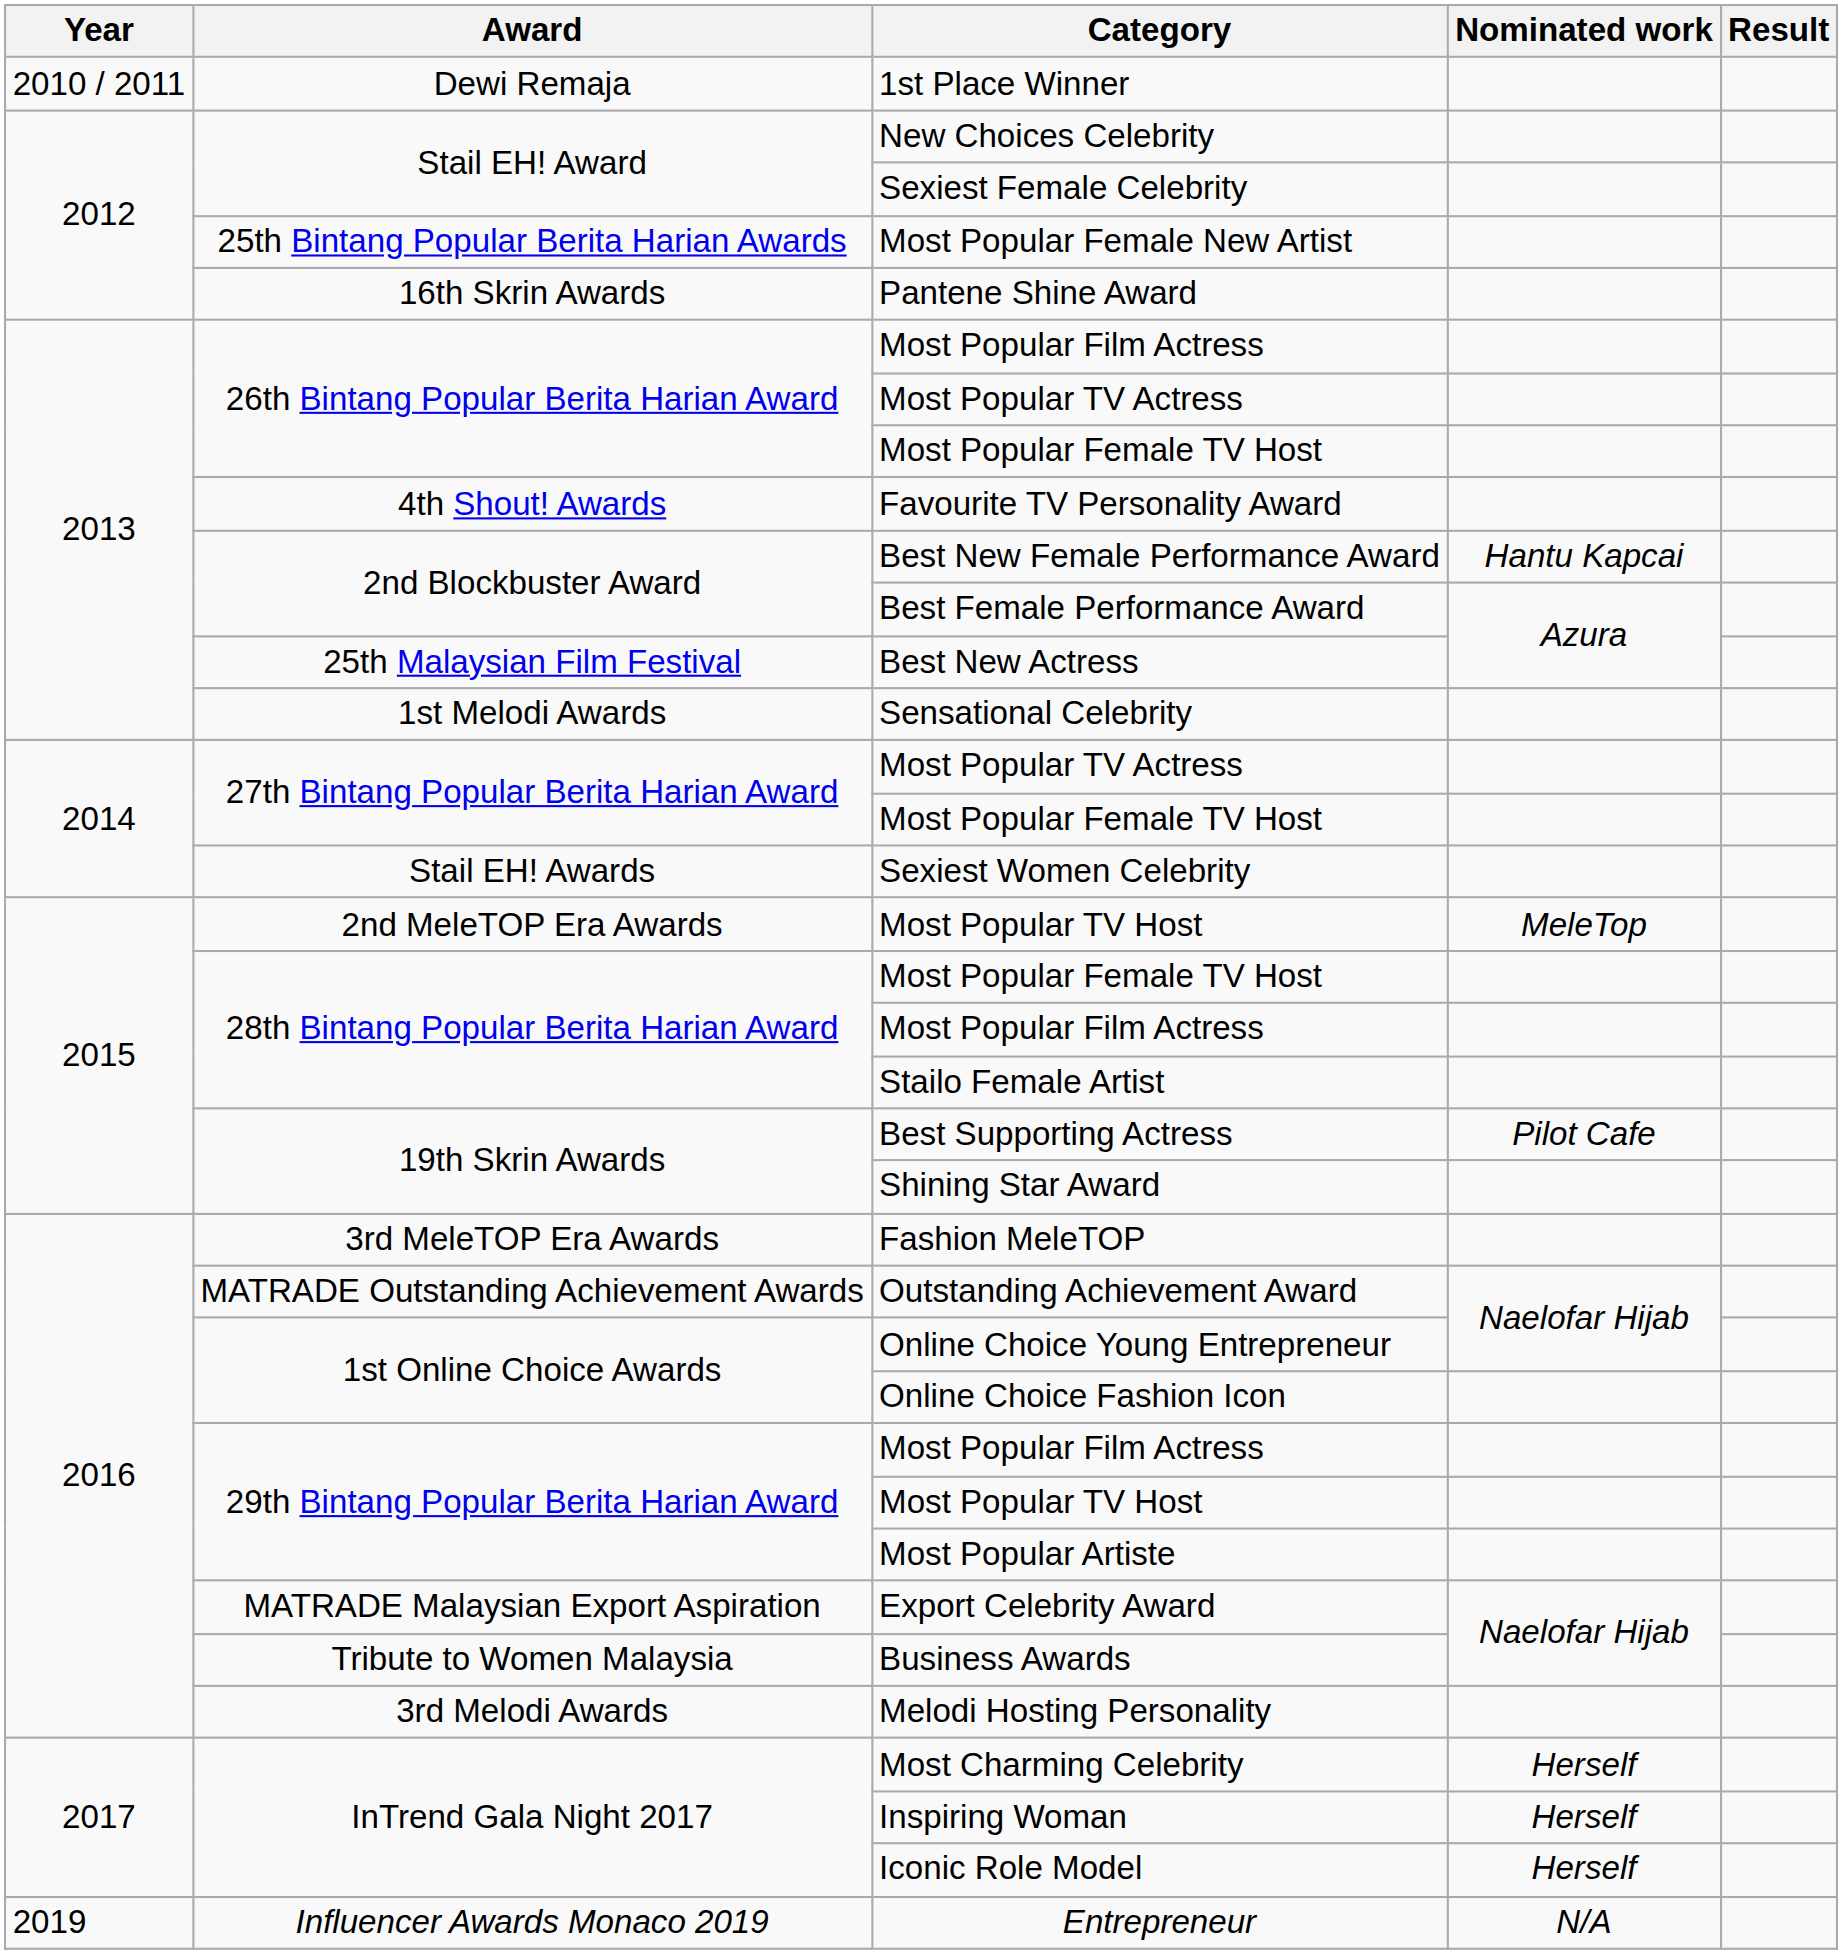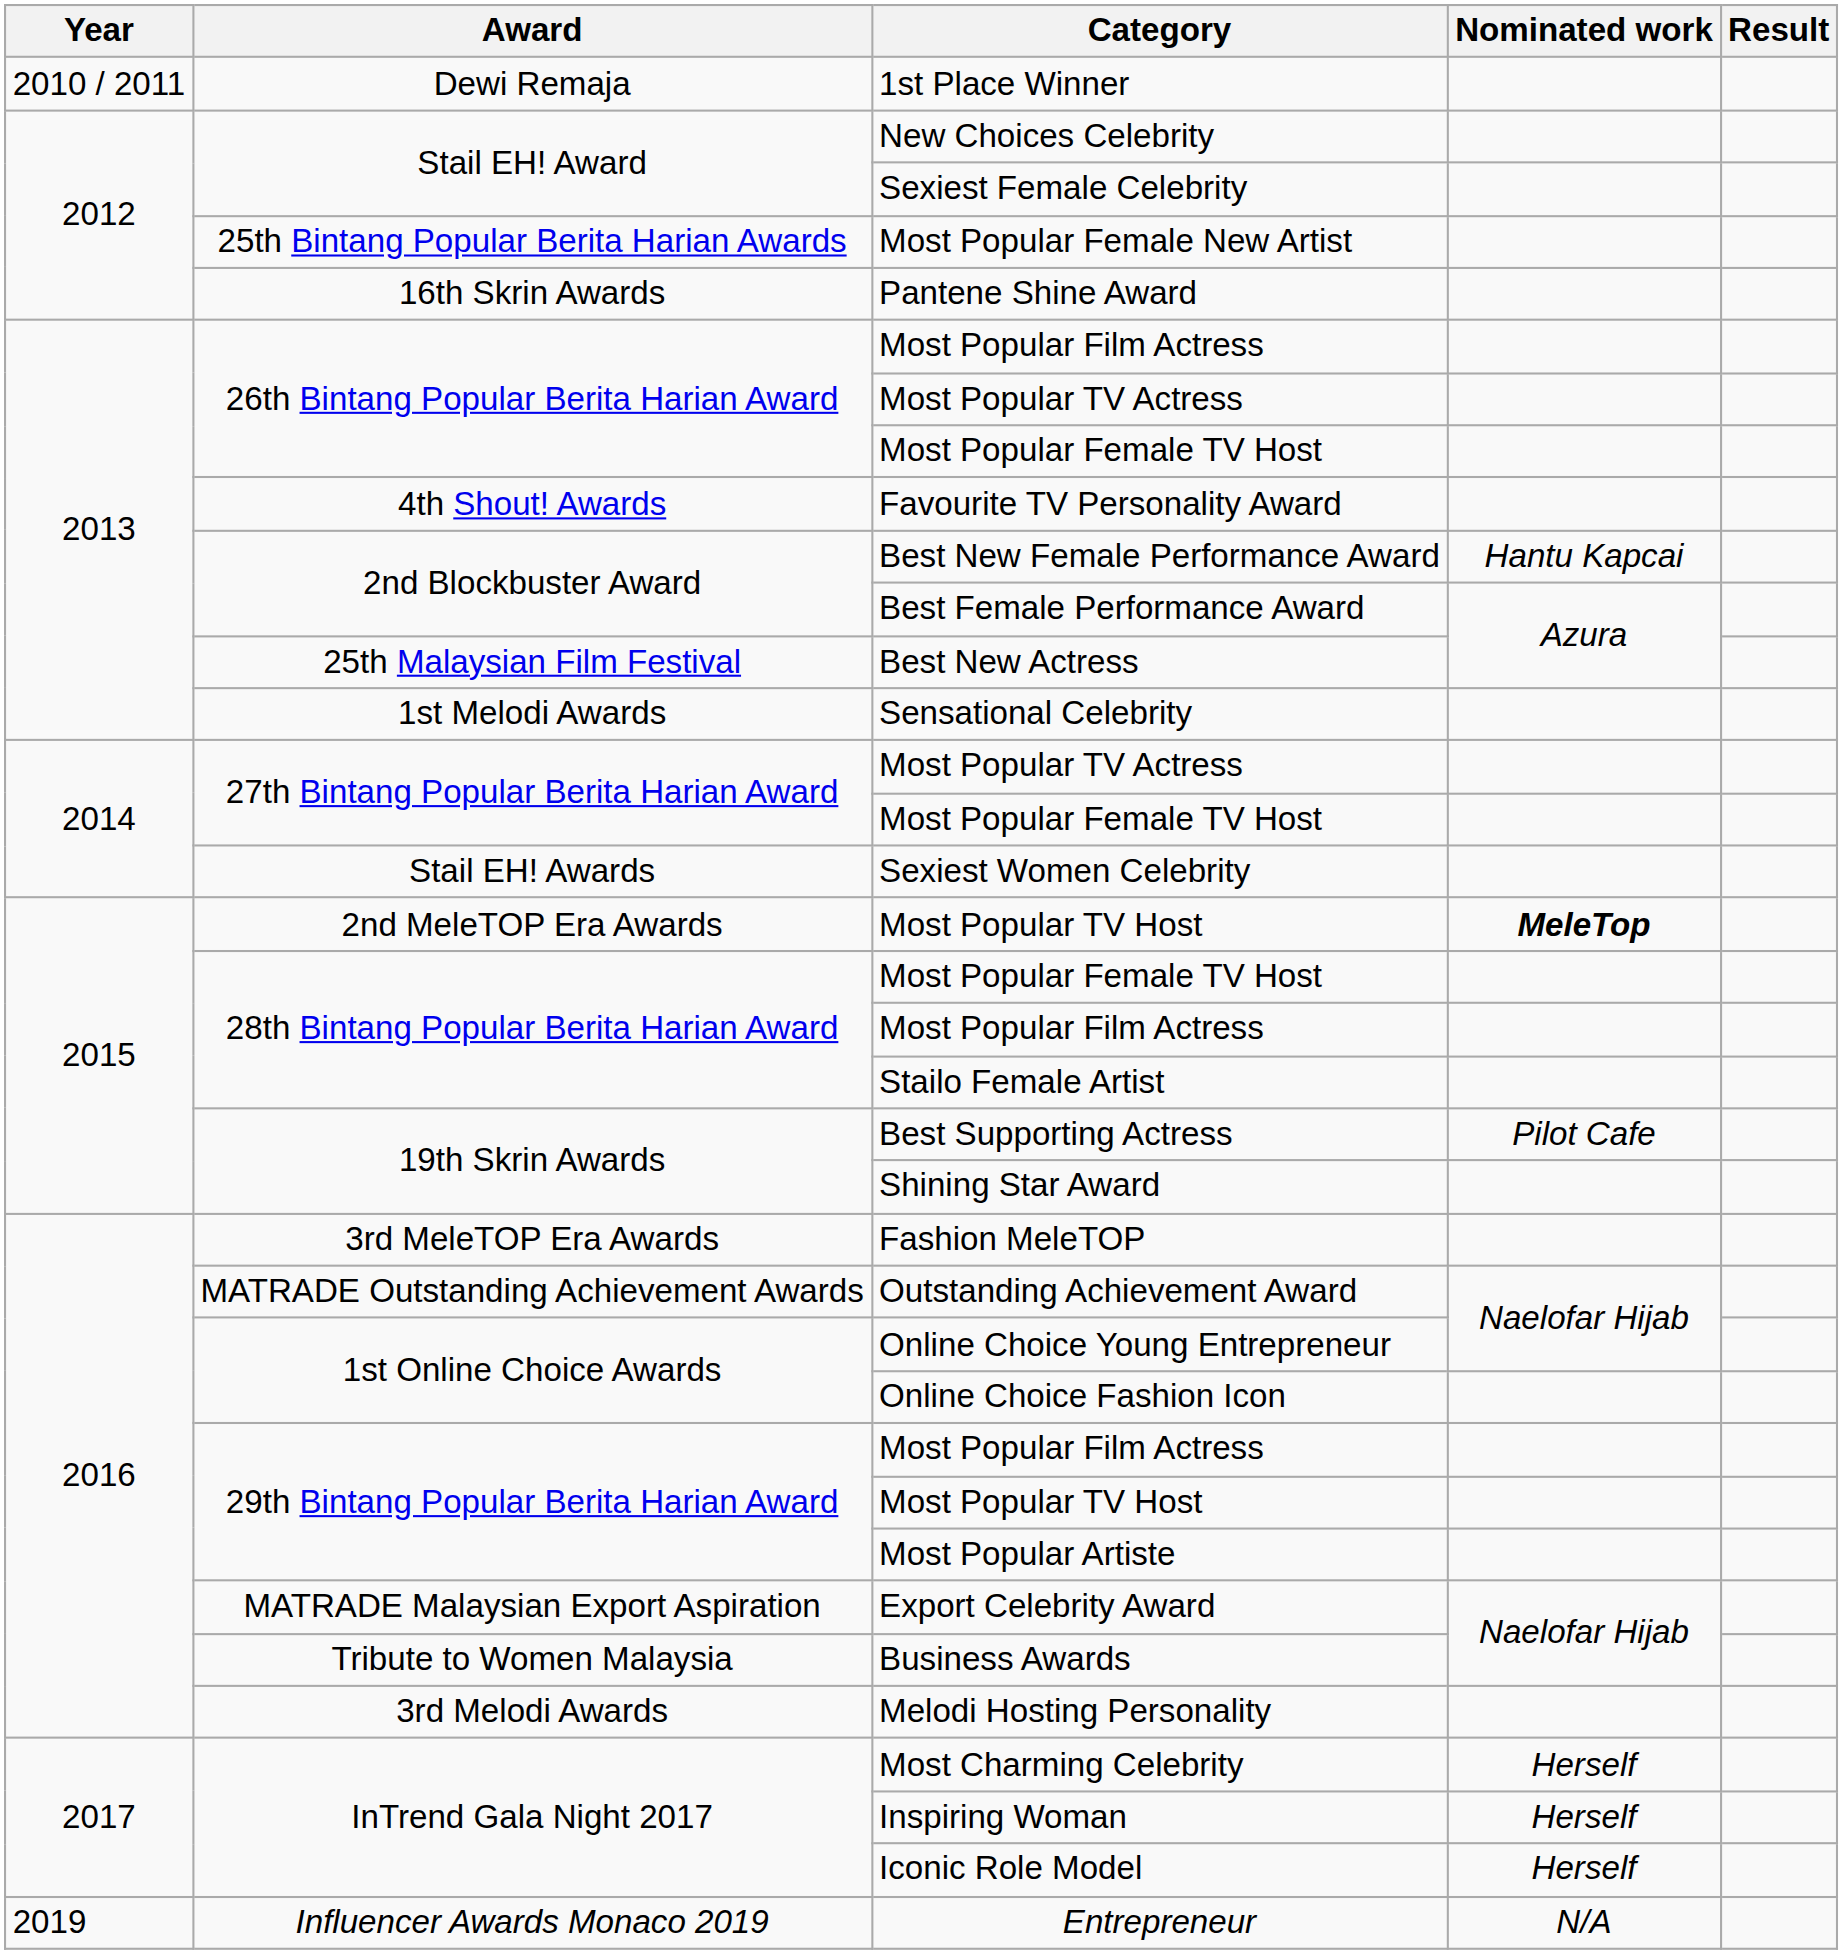2nd MeleTOP Era Awards / Most Popular TV Host | Nominated work: normal -> bold
